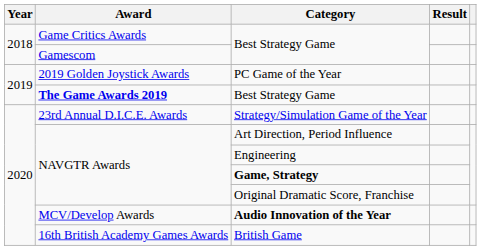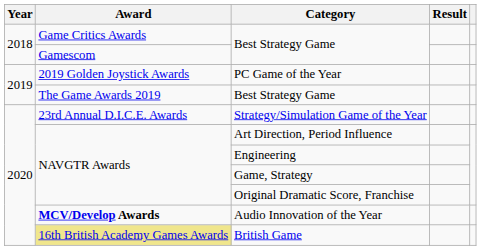The Game Awards 2019 / Best Strategy Game | Award: bold -> normal
Game, Strategy | Category: bold -> normal
Audio Innovation of the Year | Award: normal -> bold
Audio Innovation of the Year | Category: bold -> normal
British Game | Award: no background -> khaki background
